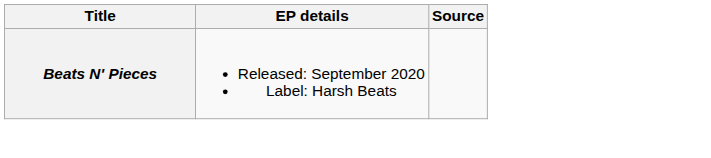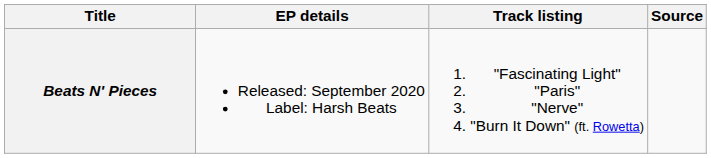+ column: Track listing | "Fascinating Light" "Paris" "Nerve" "Burn It Down" (ft. Rowetta)
